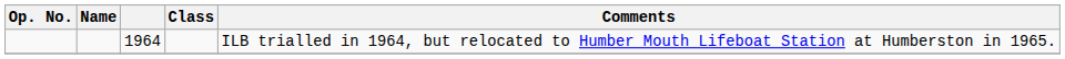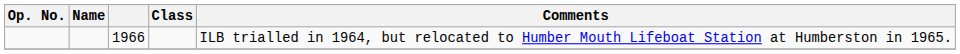row 2 | column 3: 1964 -> 1966
